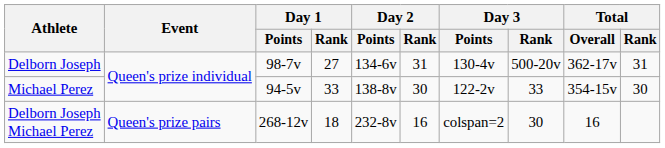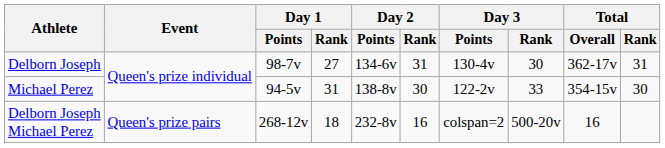Delborn Joseph | Day 3 / Rank: 500-20v -> 30
Michael Perez | Day 1 / Rank: 33 -> 31
Delborn Joseph Michael Perez | Day 3 / Rank: 30 -> 500-20v
